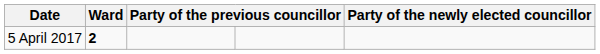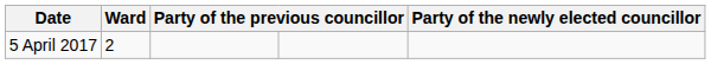5 April 2017 | Ward: bold -> normal
